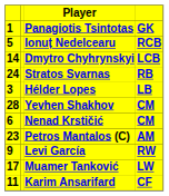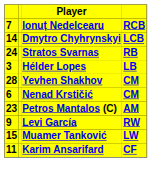- row: 1 | Panagiotis Tsintotas | GK
Ionuț Nedelcearu | column 1: 5 -> 7
Muamer Tanković | column 1: 17 -> 15
